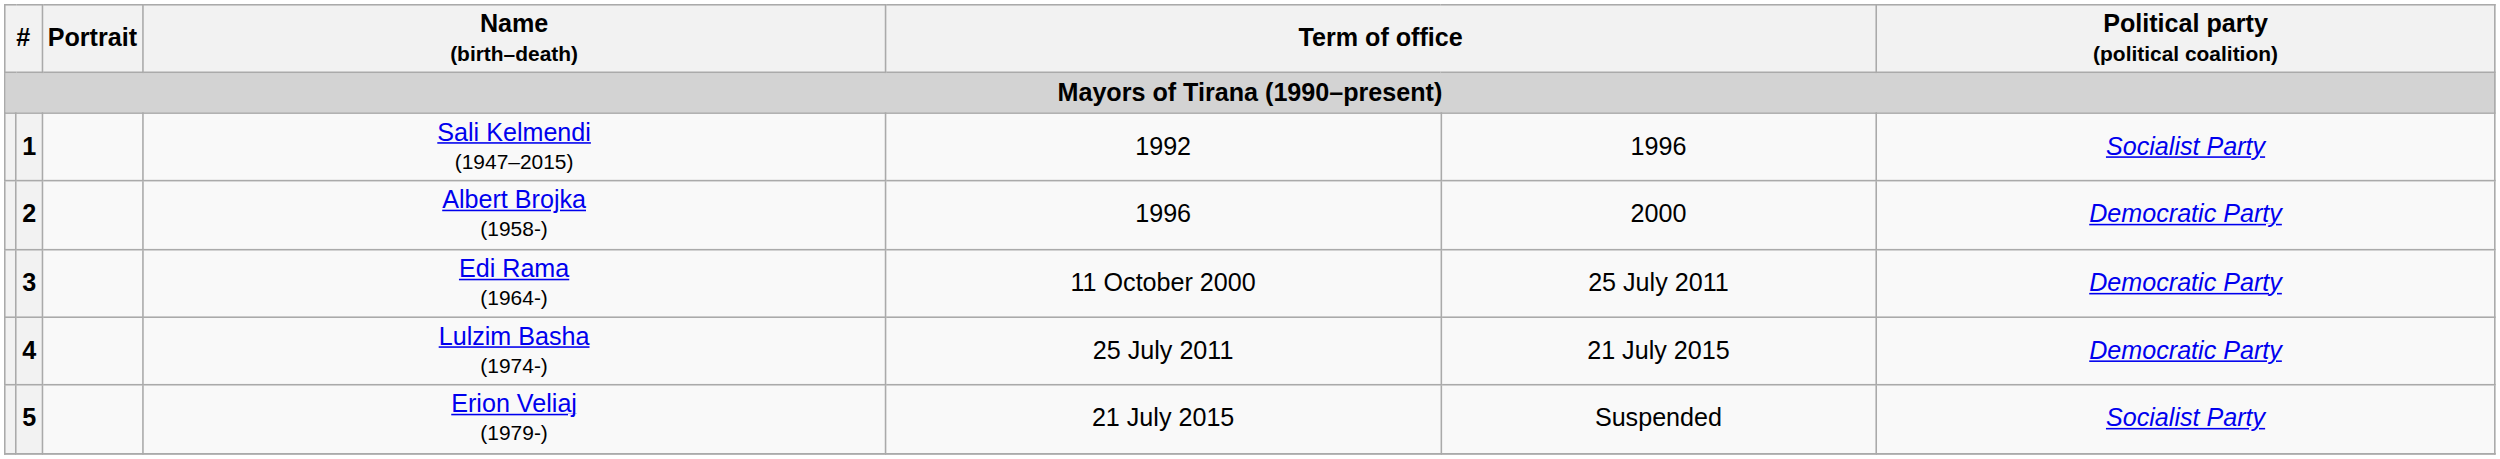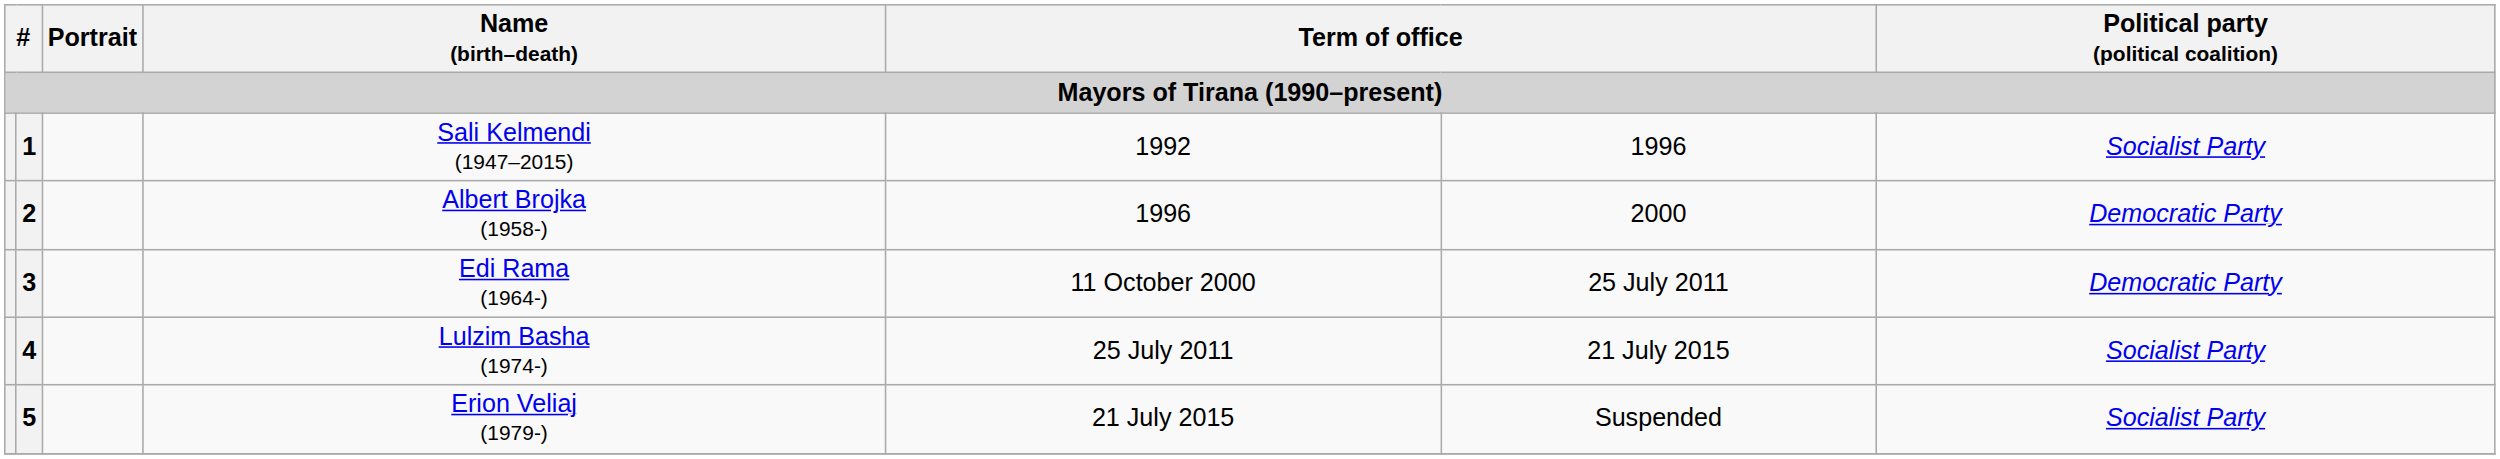Lulzim Basha (1974-) | Political party (political coalition): Democratic Party -> Socialist Party
